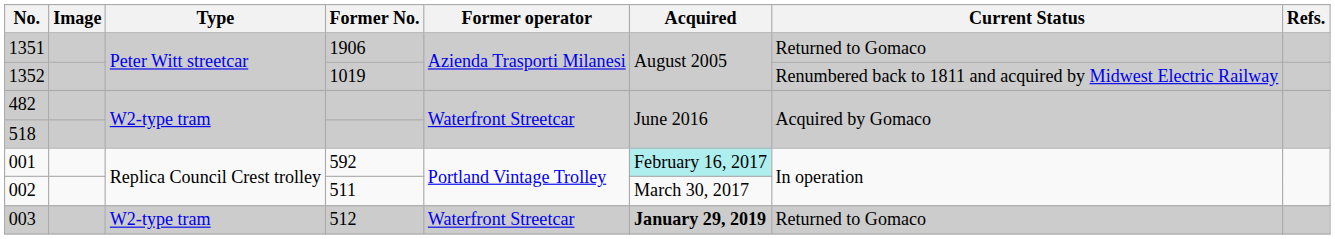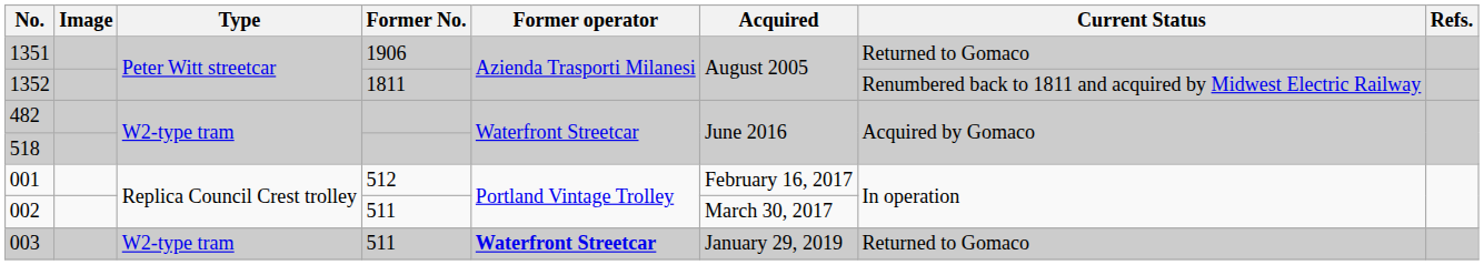1352 | Former No.: 1019 -> 1811
001 | Former No.: 592 -> 512
001 | Acquired: paleturquoise background -> no background
003 | Former No.: 512 -> 511
003 | Former operator: normal -> bold
003 | Acquired: bold -> normal
